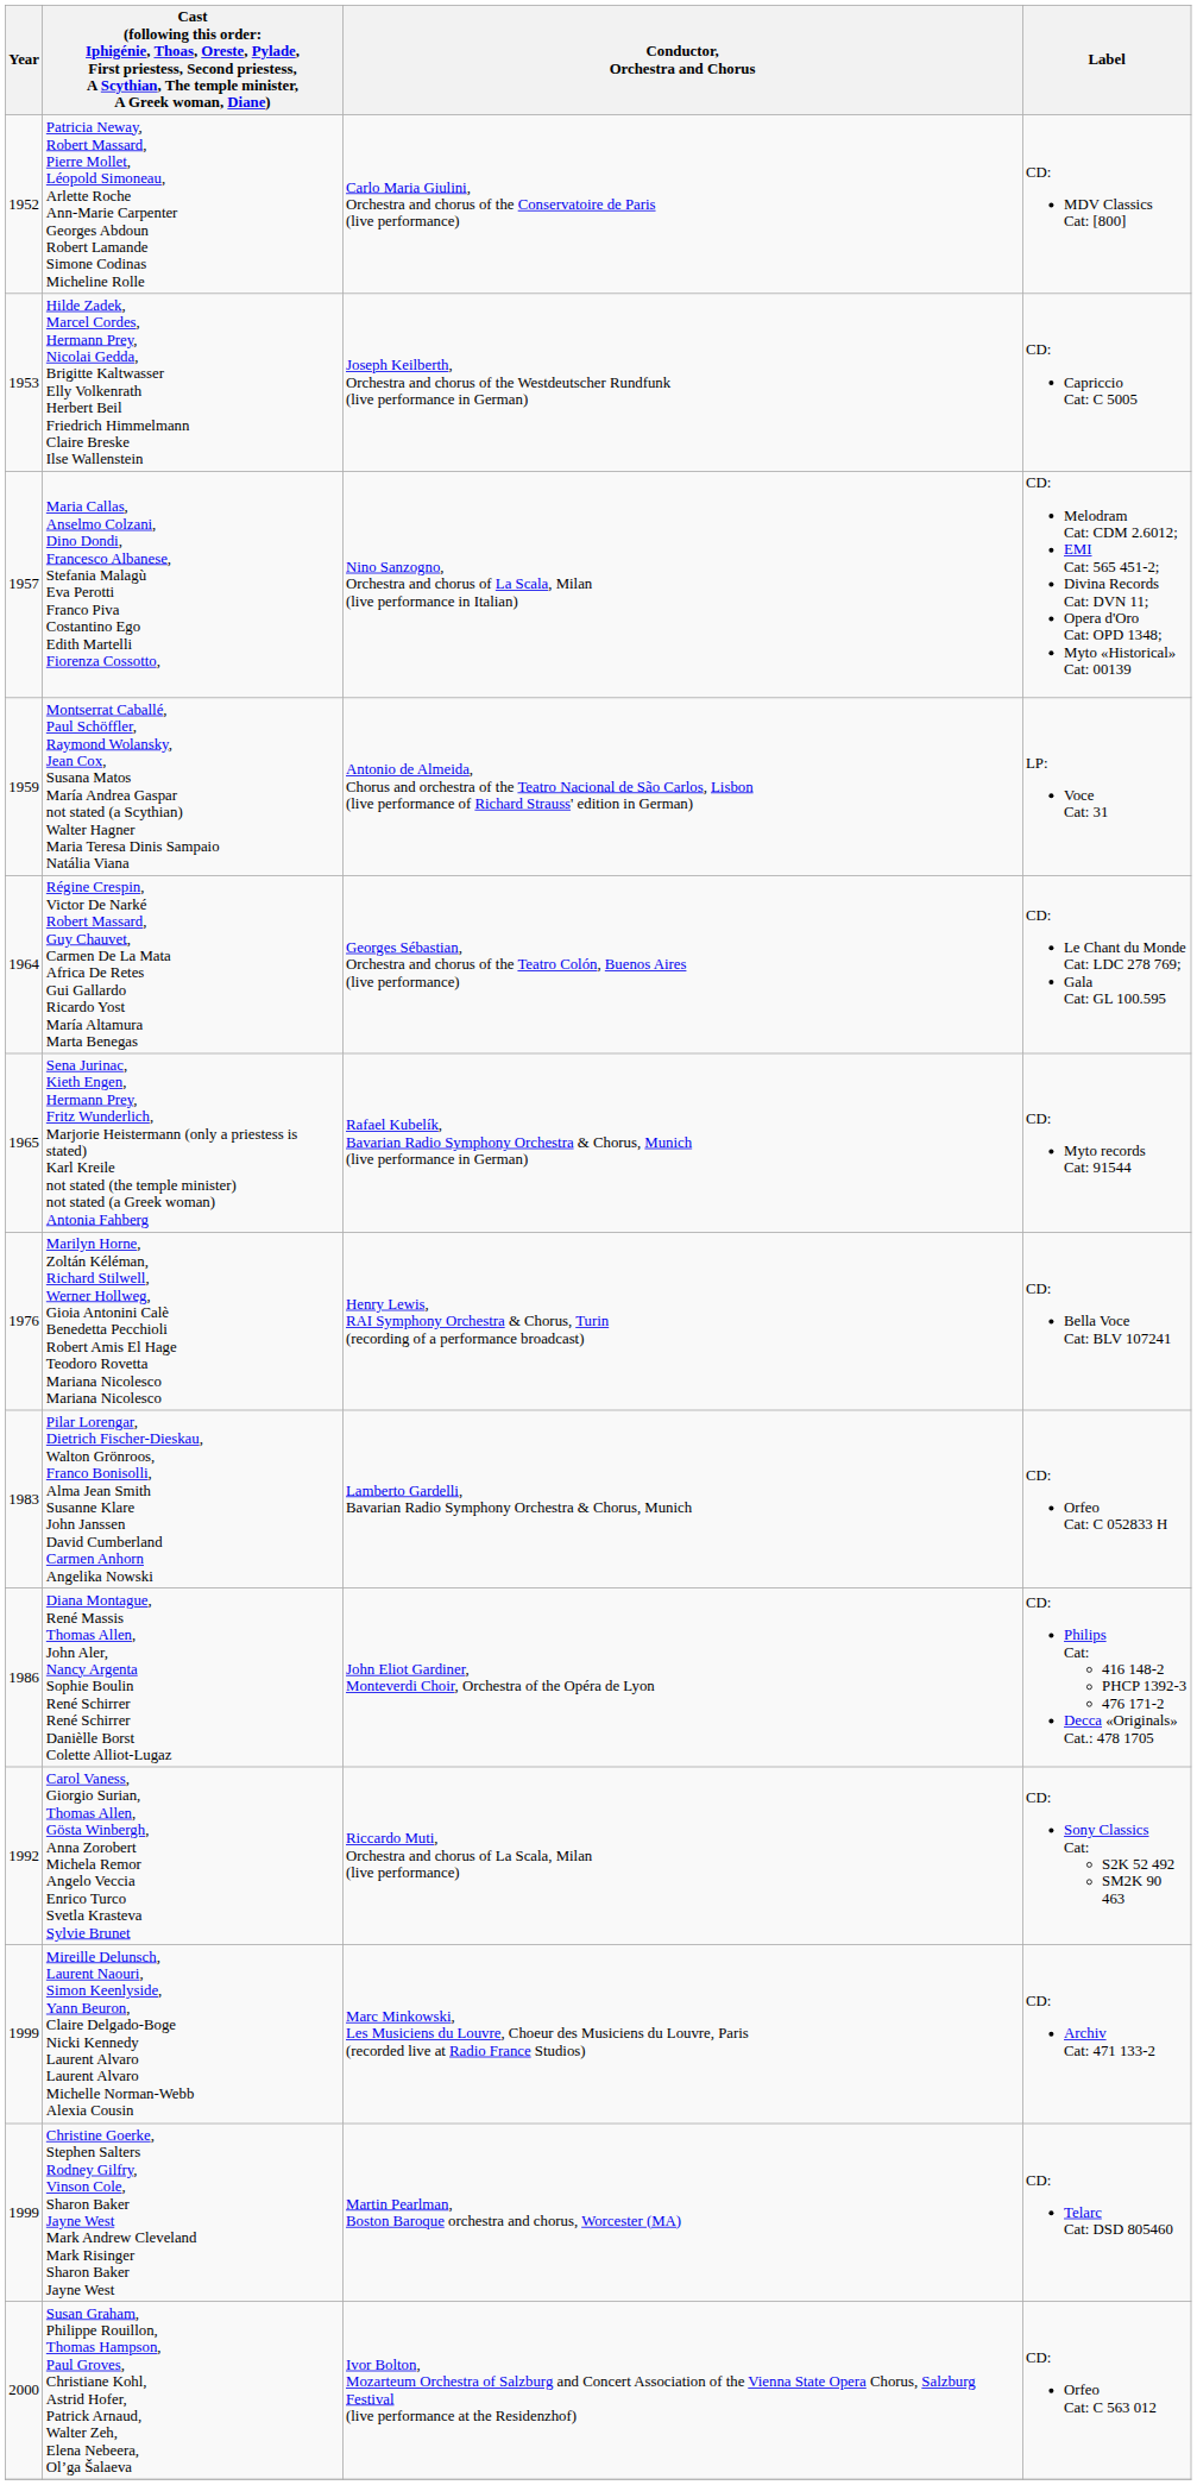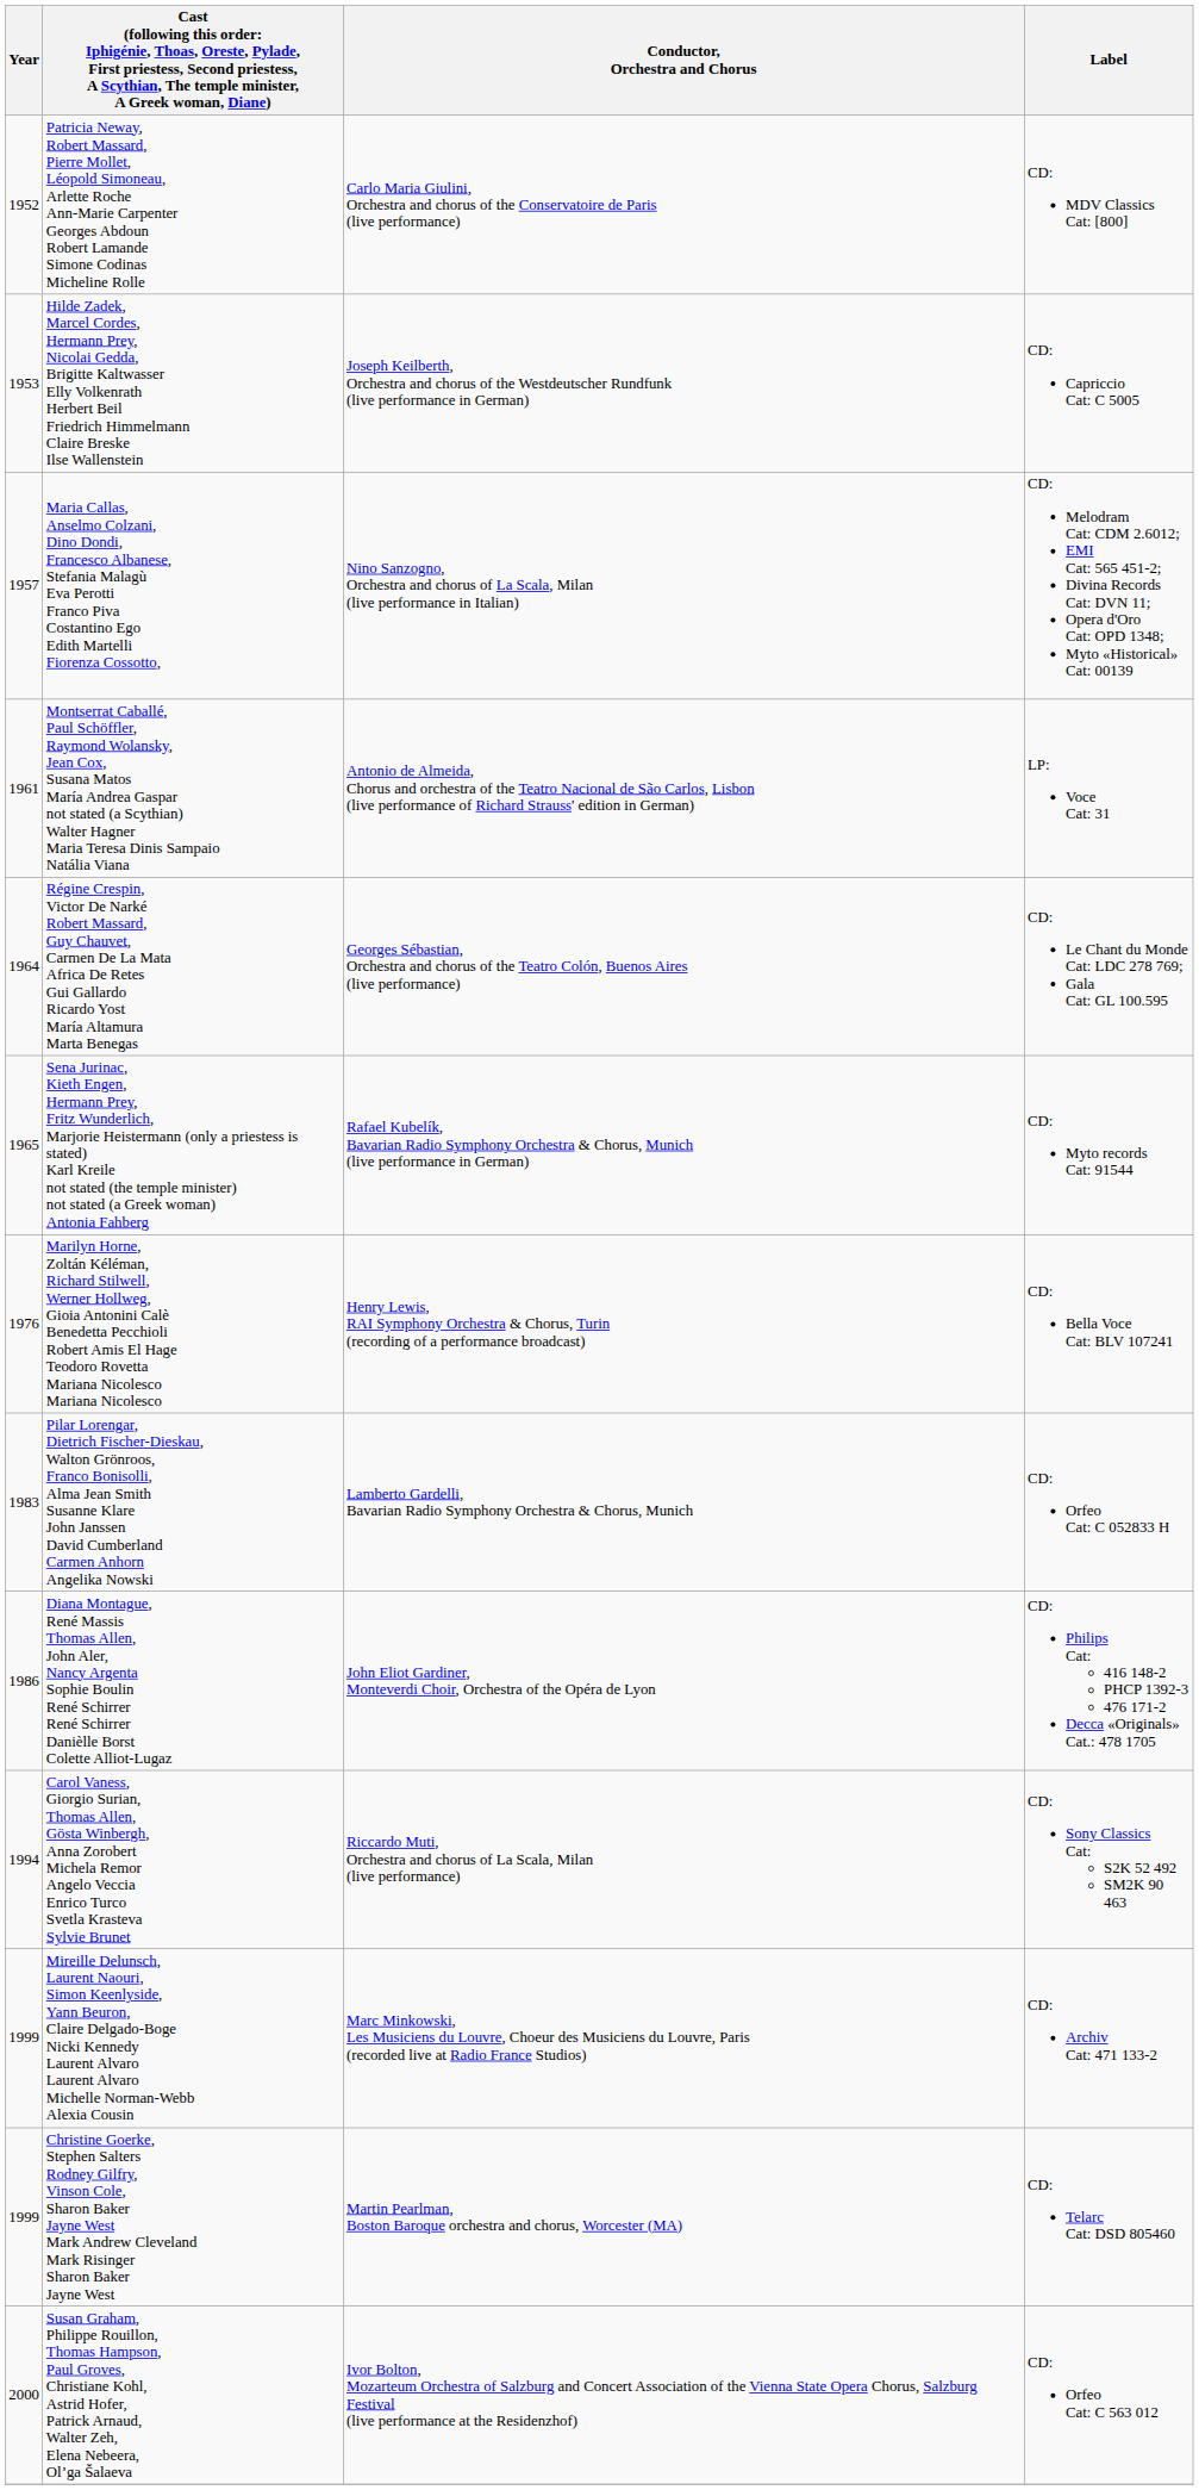row 5 | Year: 1959 -> 1961
row 11 | Year: 1992 -> 1994
